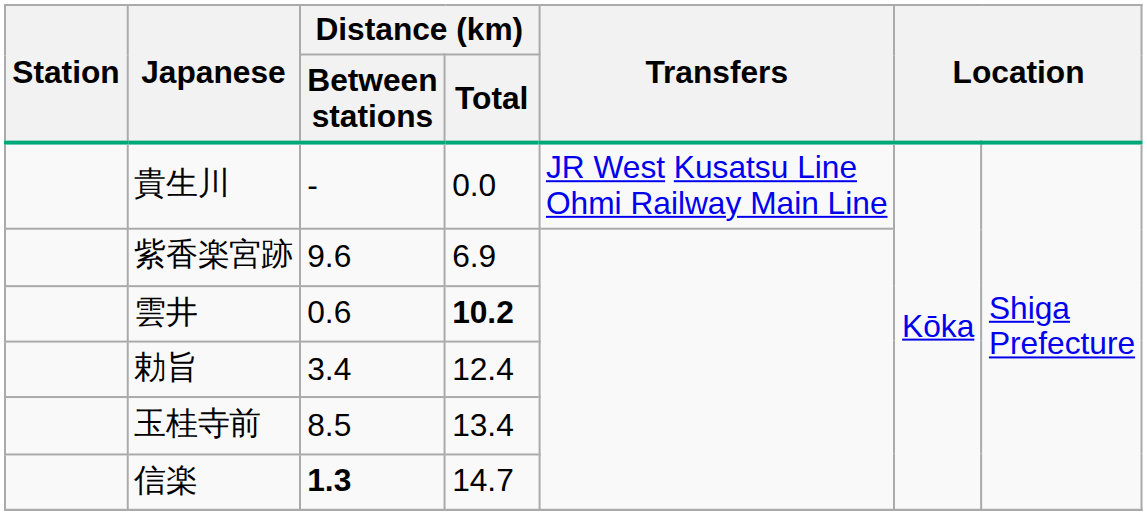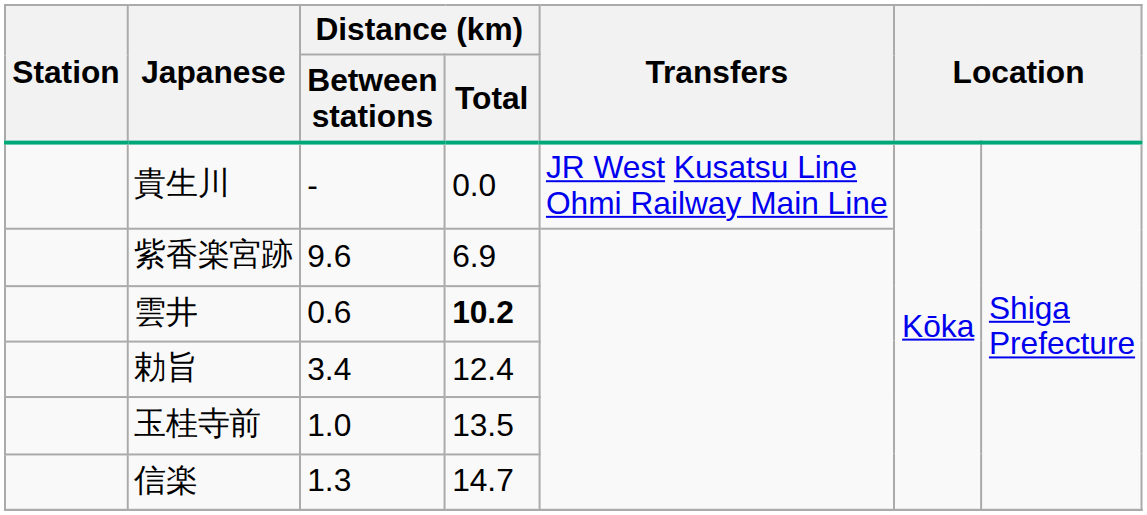玉桂寺前 | Distance (km) / Between stations: 8.5 -> 1.0
玉桂寺前 | Distance (km) / Total: 13.4 -> 13.5
信楽 | Distance (km) / Between stations: bold -> normal
